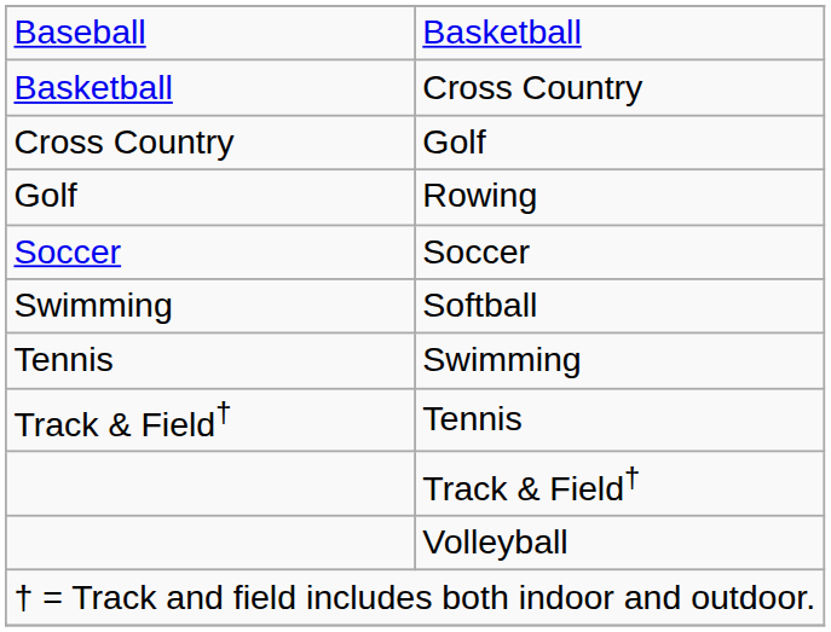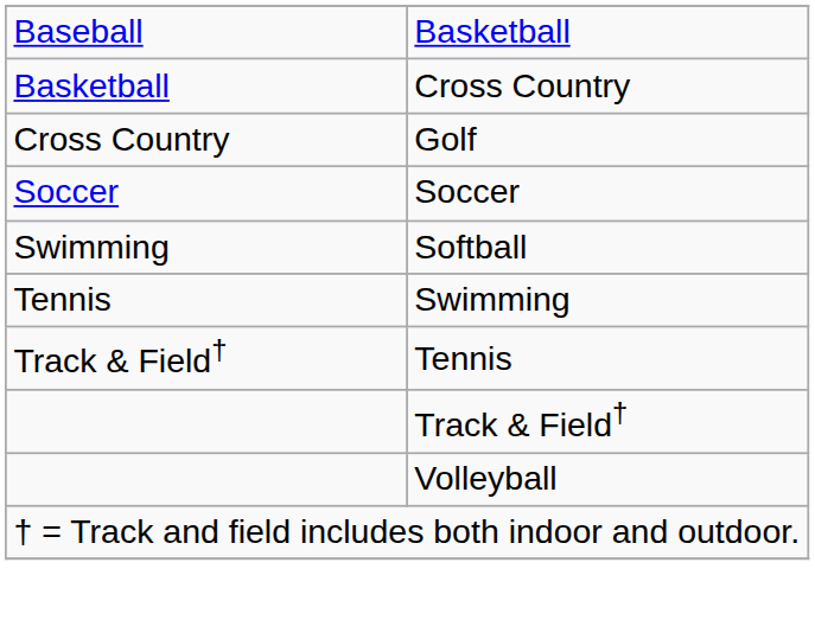- row: Golf | Rowing
